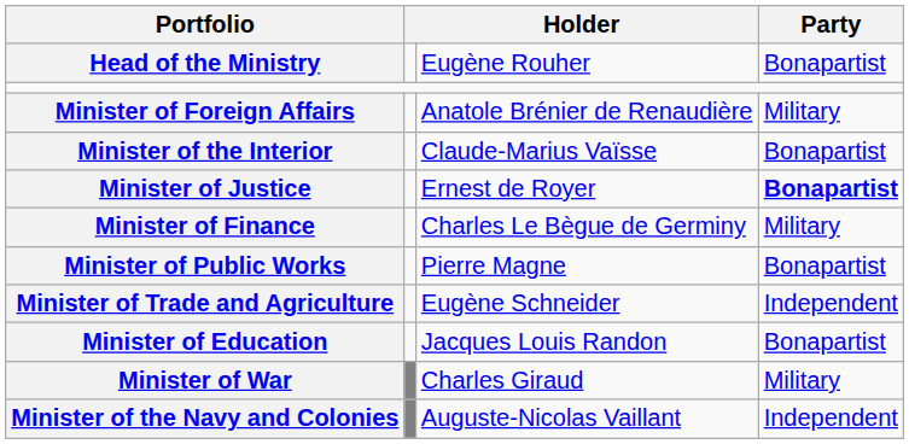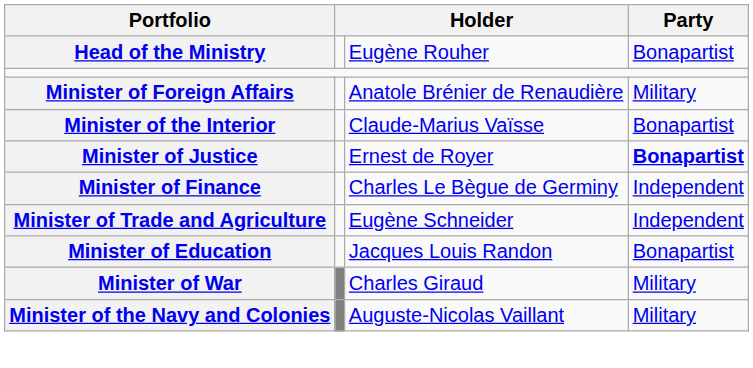Minister of Finance | Party: Military -> Independent
- row: Minister of Public Works | Pierre Magne | Bonapartist
Minister of the Navy and Colonies | Party: Independent -> Military
